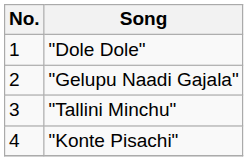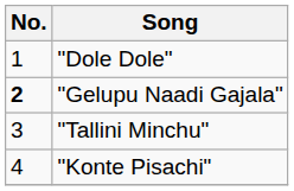"Gelupu Naadi Gajala" | No.: normal -> bold
